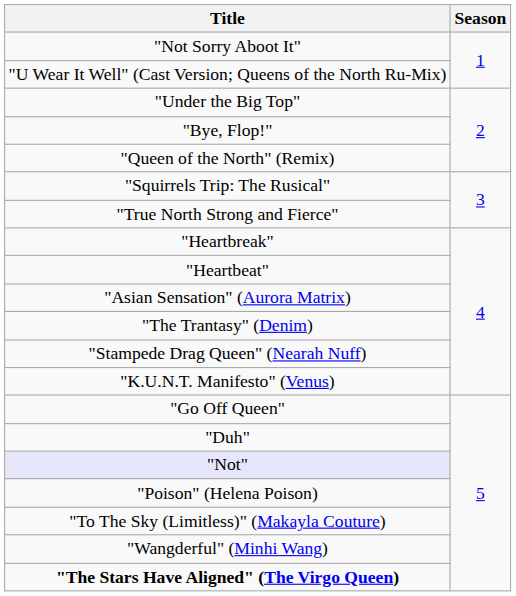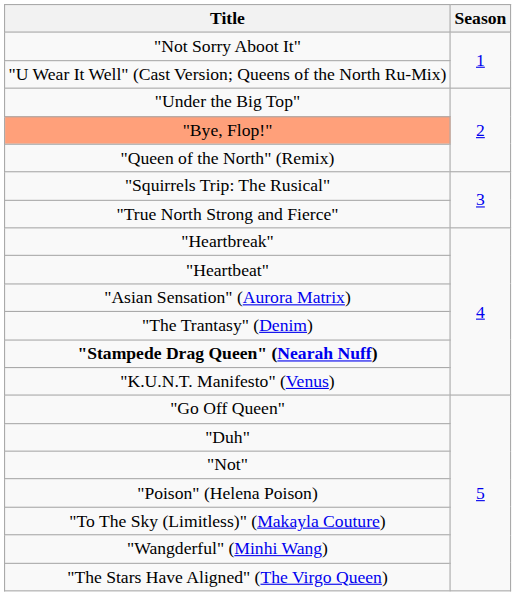"Bye, Flop!" | Title: no background -> lightsalmon background
"Stampede Drag Queen" (Nearah Nuff) | Title: normal -> bold
"Not" | Title: lavender background -> no background
"The Stars Have Aligned" (The Virgo Queen) | Title: bold -> normal
